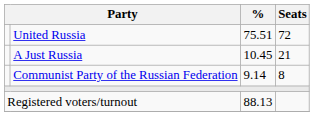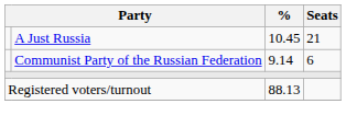- row: United Russia | 75.51 | 72
Communist Party of the Russian Federation | Seats: 8 -> 6
